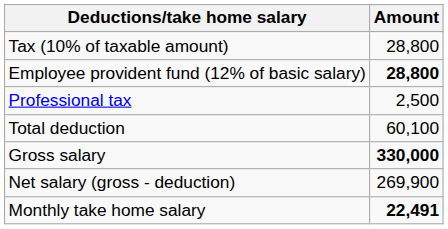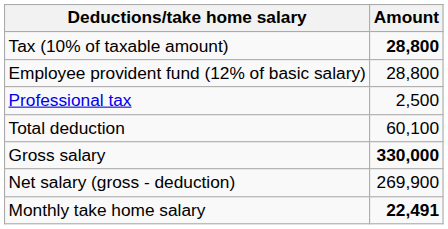Tax (10% of taxable amount) | Amount: normal -> bold
Employee provident fund (12% of basic salary) | Amount: bold -> normal
